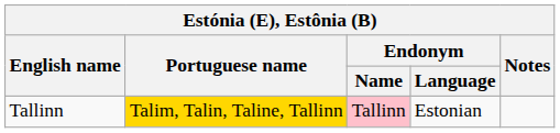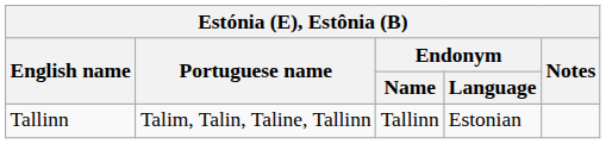row 4 | Portuguese name: gold background -> no background
row 4 | Endonym / Name: pink background -> no background
